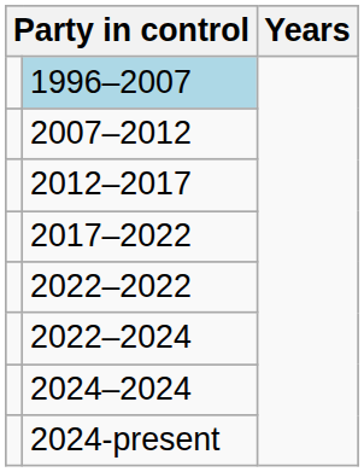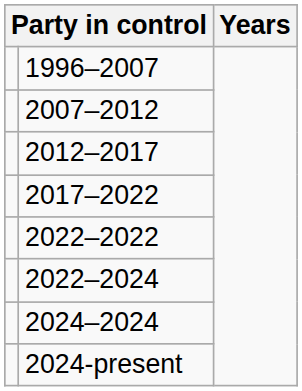1996–2007 | column 2: lightblue background -> no background
